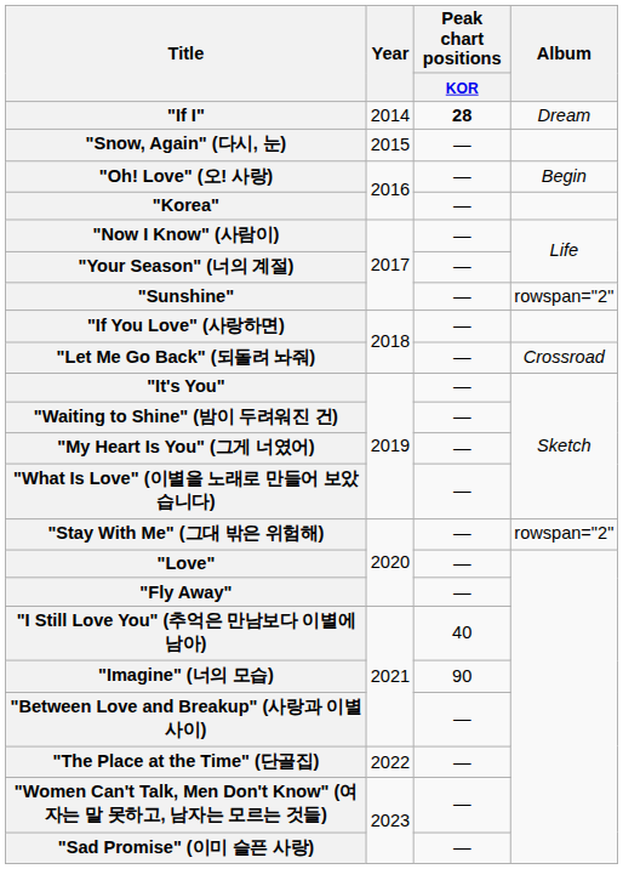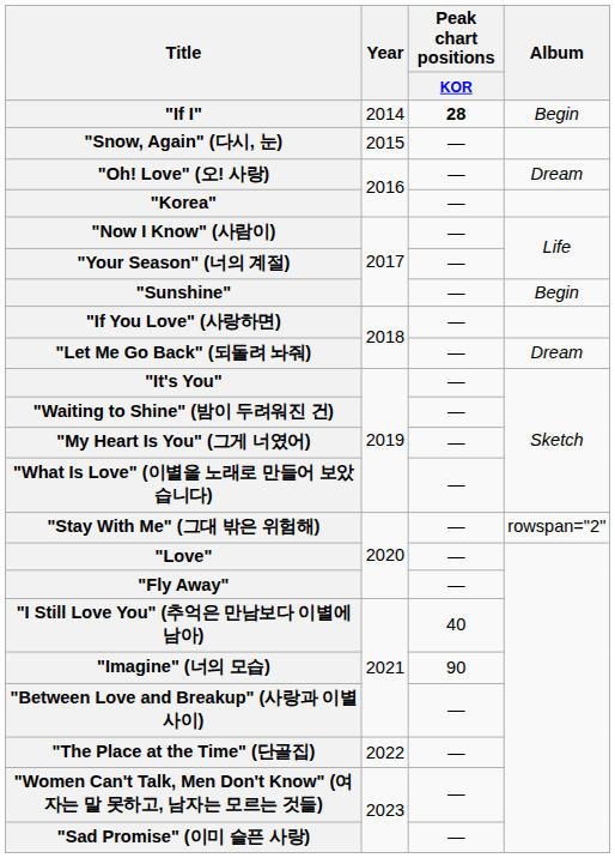"If I" | Album: Dream -> Begin
"Oh! Love" (오! 사랑) | Album: Begin -> Dream
"Sunshine" | Album: rowspan="2" -> Begin
"Let Me Go Back" (되돌려 놔줘) | Album: Crossroad -> Dream
